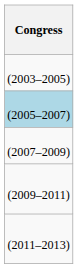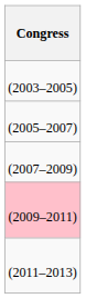row 3 | column 1: lightblue background -> no background
row 5 | column 1: no background -> pink background
